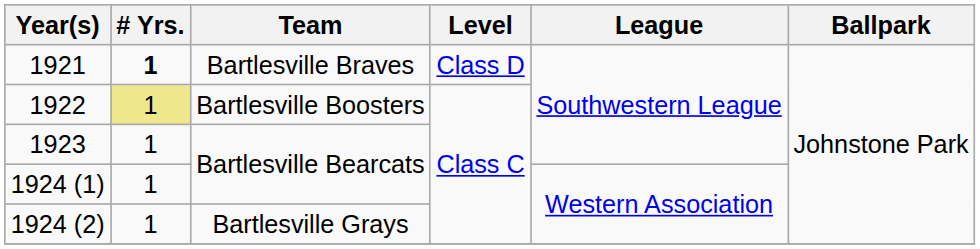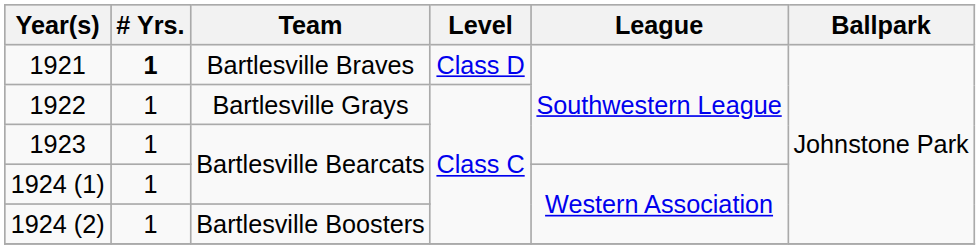1922 | # Yrs.: khaki background -> no background
1922 | Team: Bartlesville Boosters -> Bartlesville Grays
1924 (2) | Team: Bartlesville Grays -> Bartlesville Boosters
